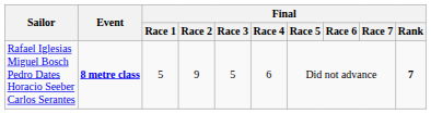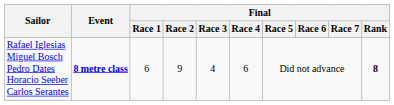row 3 | Final / Race 1: 5 -> 6
row 3 | Final / Race 3: 5 -> 4
row 3 | Final / Rank: 7 -> 8
